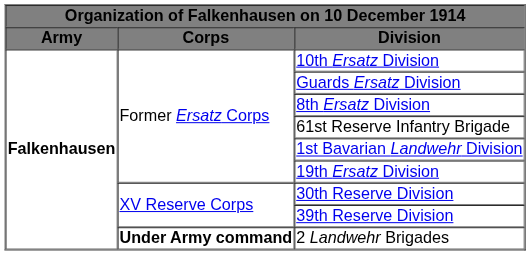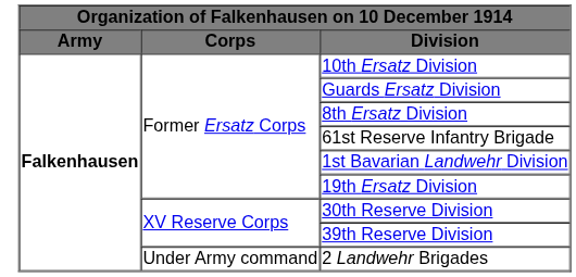2 Landwehr Brigades | Corps: bold -> normal
